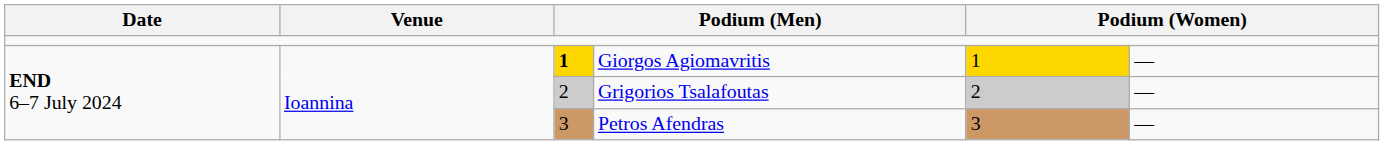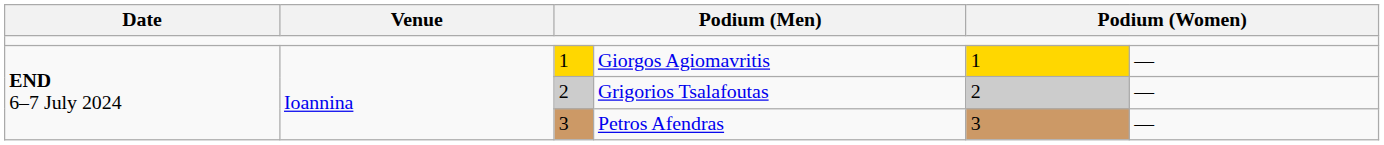Giorgos Agiomavritis | column 3: bold -> normal
